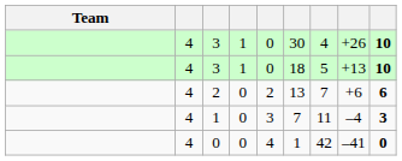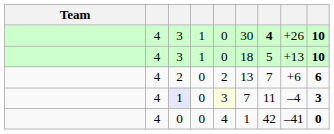row 2 | column 7: normal -> bold
row 5 | column 3: no background -> lavender background
row 5 | column 5: no background -> lightyellow background
